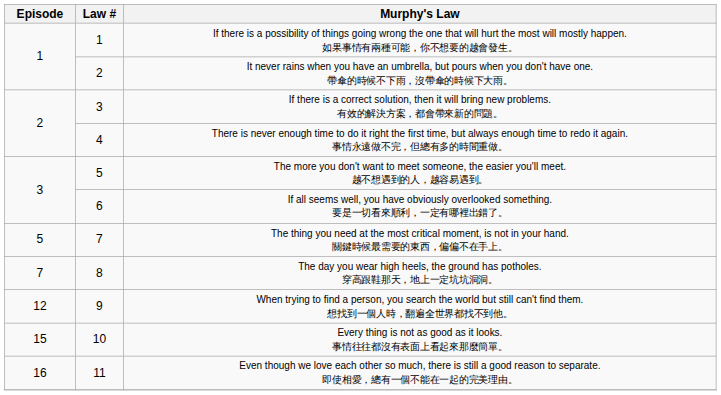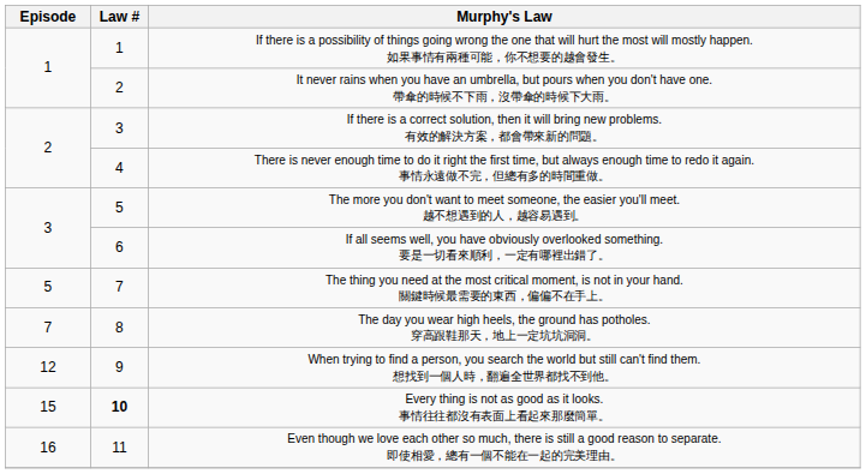Every thing is not as good as it looks. 事情往往都沒有表面上看起來那麼簡單。 | Law #: normal -> bold
